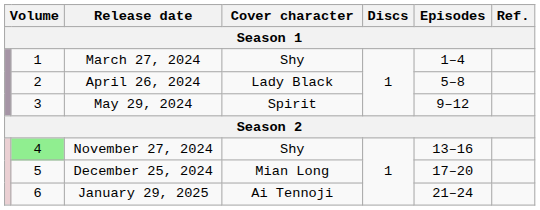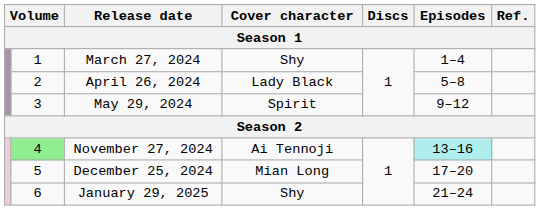November 27, 2024 | Cover character: Shy -> Ai Tennoji
November 27, 2024 | Episodes: no background -> paleturquoise background
January 29, 2025 | Cover character: Ai Tennoji -> Shy
